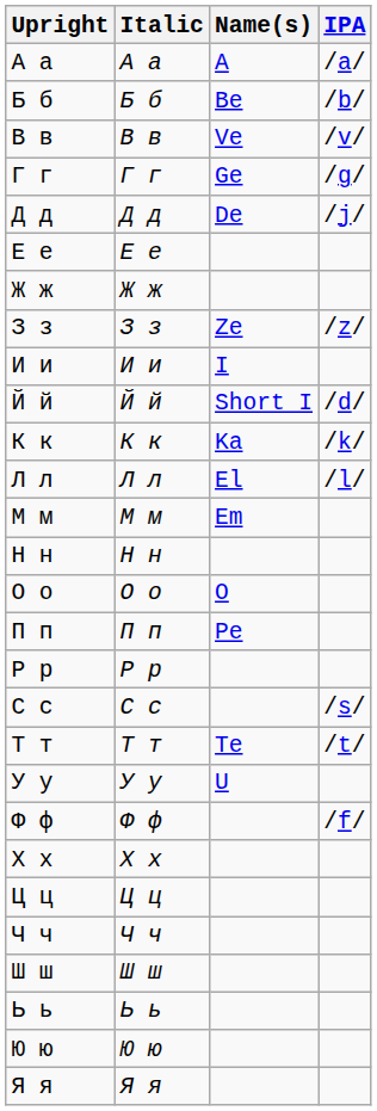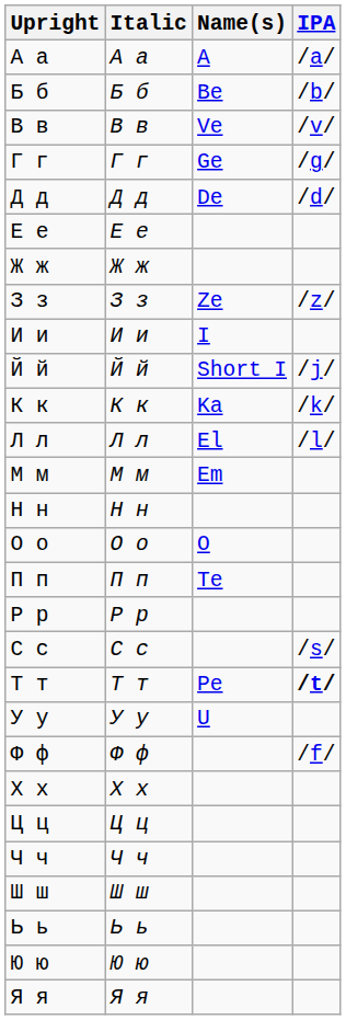row 6 | IPA: /j/ -> /d/
row 11 | IPA: /d/ -> /j/
row 17 | Name(s): Pe -> Te
row 20 | Name(s): Te -> Pe
row 20 | IPA: normal -> bold
